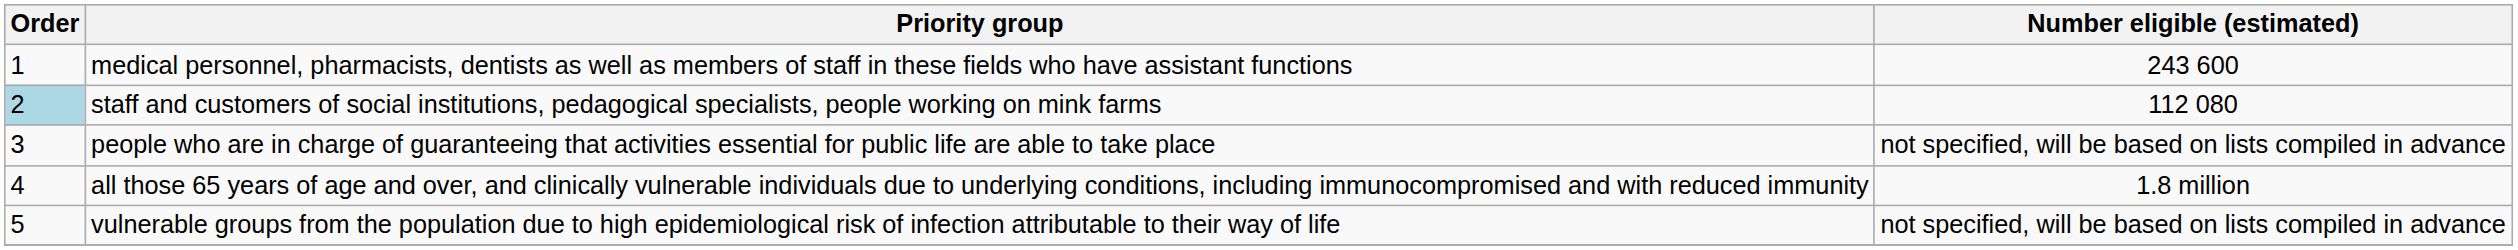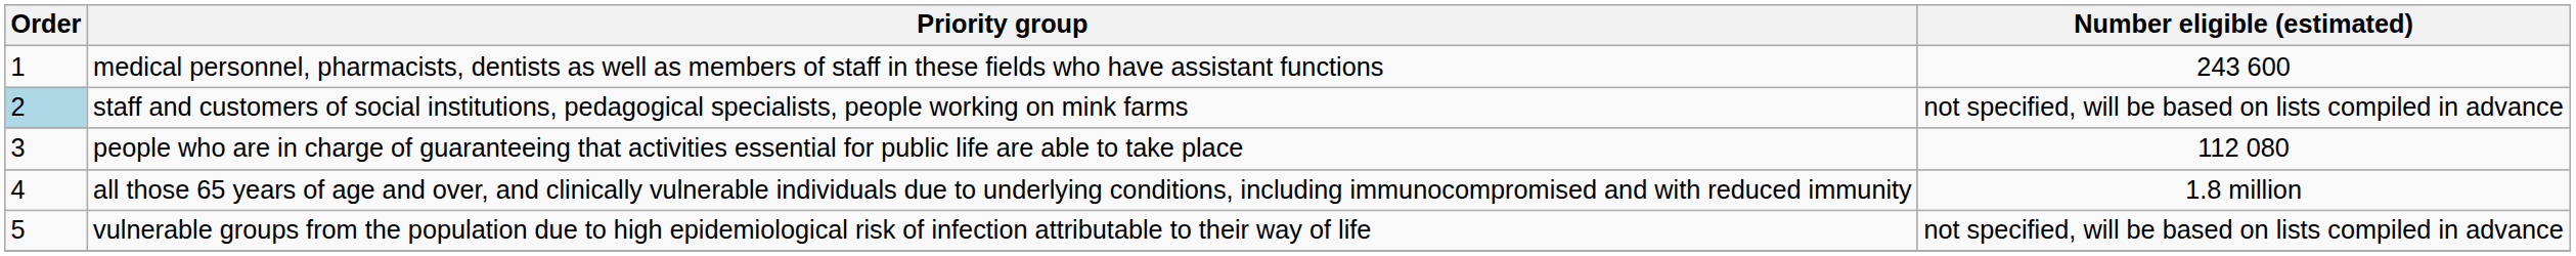row 3 | Number eligible (estimated): 112 080 -> not specified, will be based on lists compiled in advance
row 4 | Number eligible (estimated): not specified, will be based on lists compiled in advance -> 112 080
